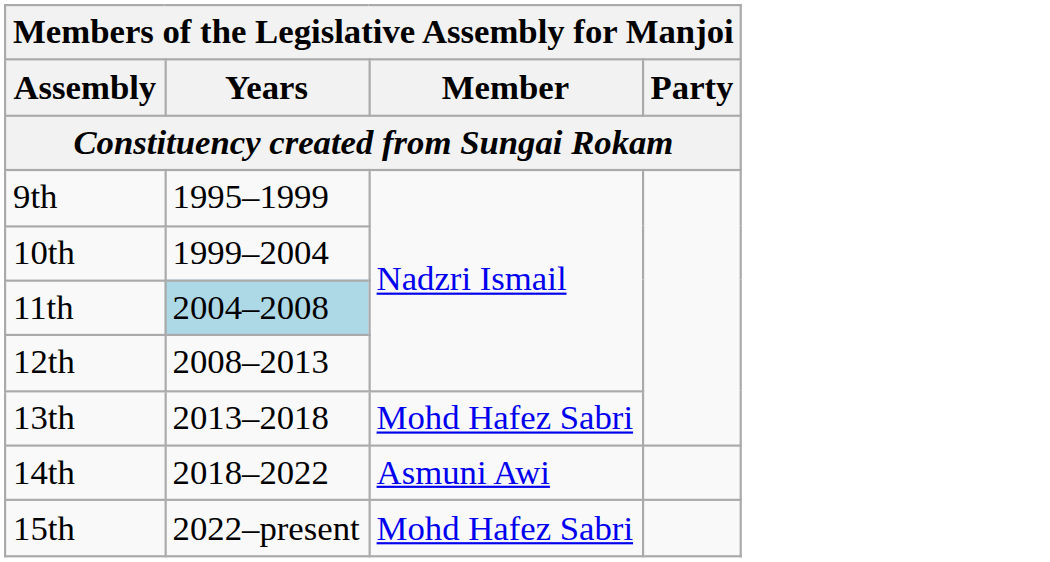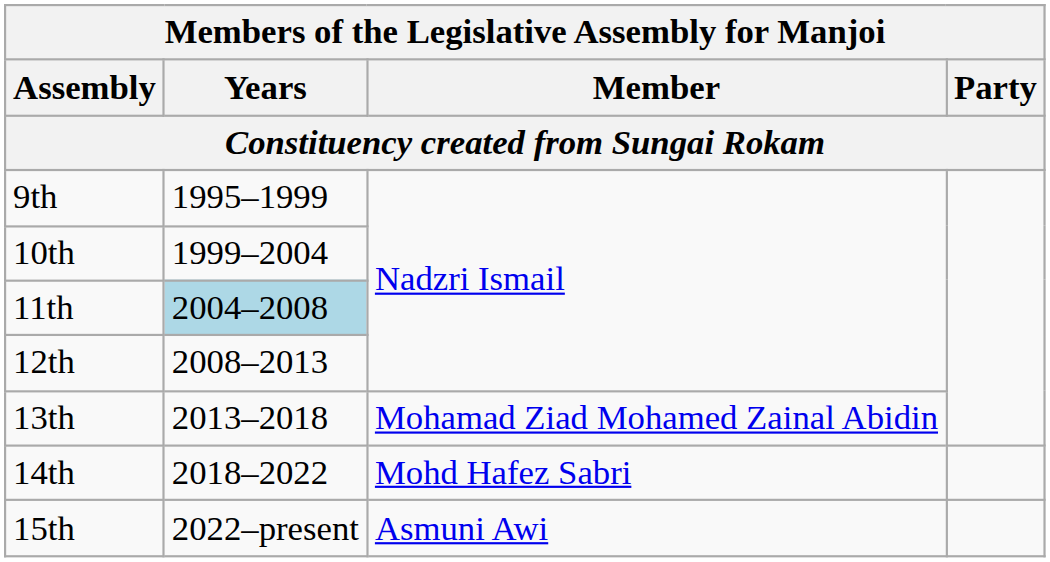13th | Member: Mohd Hafez Sabri -> Mohamad Ziad Mohamed Zainal Abidin
14th | Member: Asmuni Awi -> Mohd Hafez Sabri
15th | Member: Mohd Hafez Sabri -> Asmuni Awi
